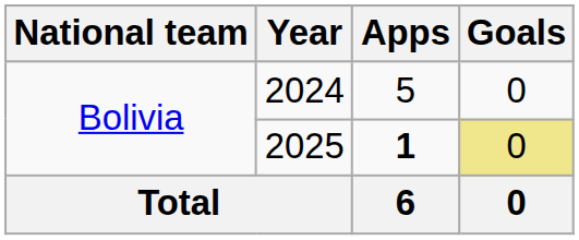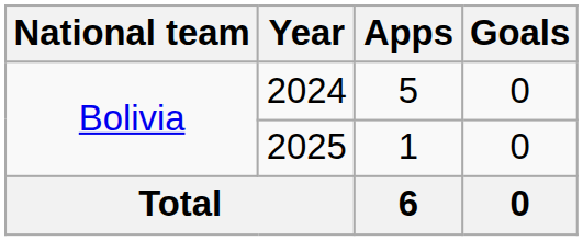2025 | Apps: bold -> normal
2025 | Goals: khaki background -> no background
